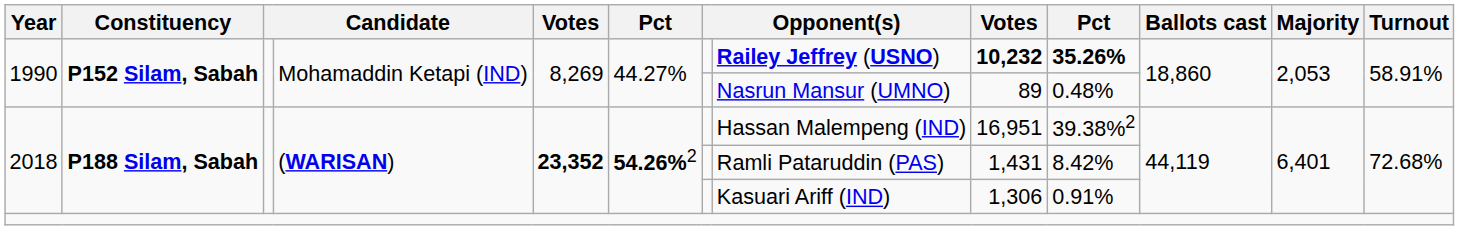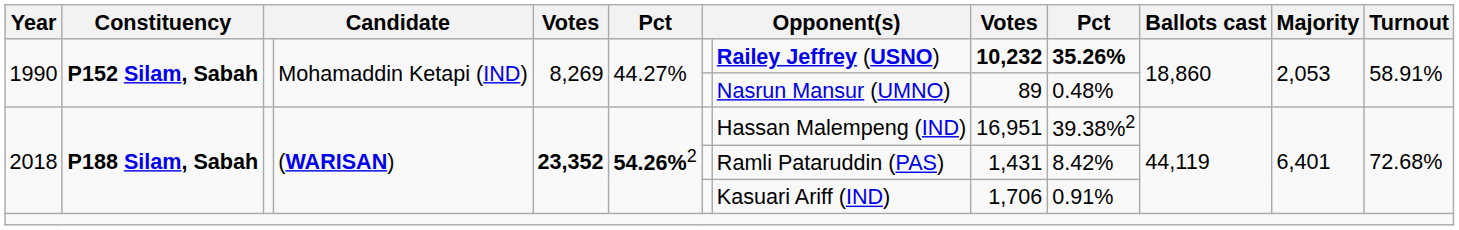row 6 | column 9: 1,306 -> 1,706
